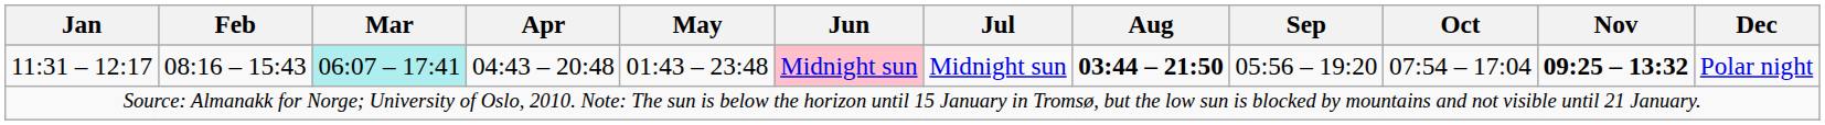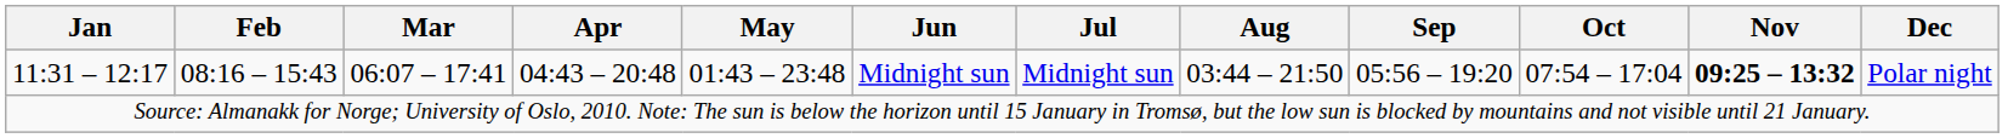11:31 – 12:17 | Mar: paleturquoise background -> no background
11:31 – 12:17 | Jun: pink background -> no background
11:31 – 12:17 | Aug: bold -> normal
